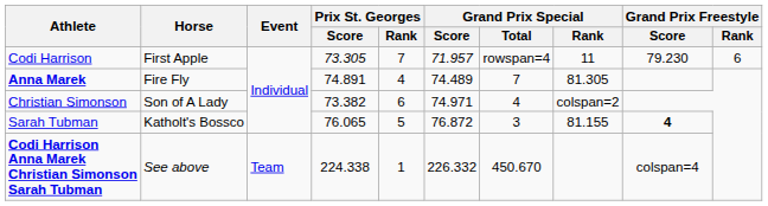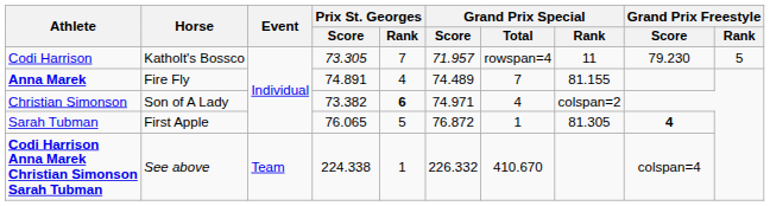Codi Harrison | Horse: First Apple -> Katholt's Bossco
Codi Harrison | Grand Prix Freestyle / Rank: 6 -> 5
Anna Marek | Grand Prix Special / Rank: 81.305 -> 81.155
Christian Simonson | Prix St. Georges / Rank: normal -> bold
Sarah Tubman | Horse: Katholt's Bossco -> First Apple
Sarah Tubman | Grand Prix Special / Total: 3 -> 1
Sarah Tubman | Grand Prix Special / Rank: 81.155 -> 81.305
Codi Harrison Anna Marek Christian Simonson Sarah Tubman | Grand Prix Special / Total: 450.670 -> 410.670
